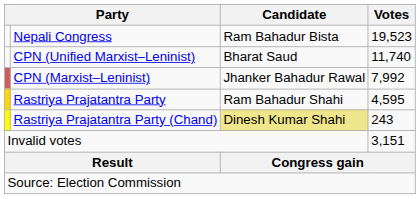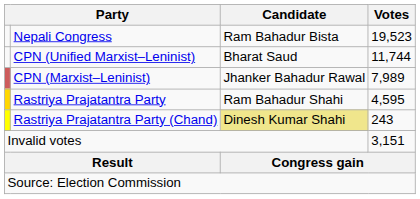CPN (Unified Marxist–Leninist) | Votes: 11,740 -> 11,744
CPN (Marxist–Leninist) | Votes: 7,992 -> 7,989
